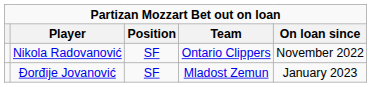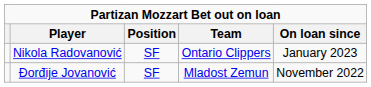Nikola Radovanović | On loan since: November 2022 -> January 2023
Đorđije Jovanović | On loan since: January 2023 -> November 2022
